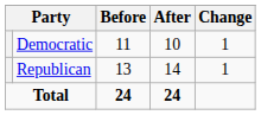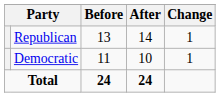rows swapped: Republican <-> Democratic
